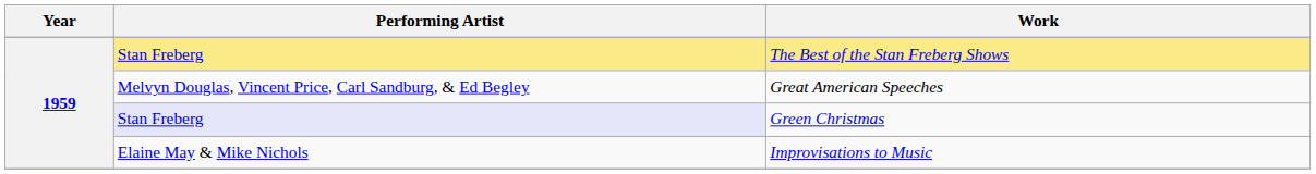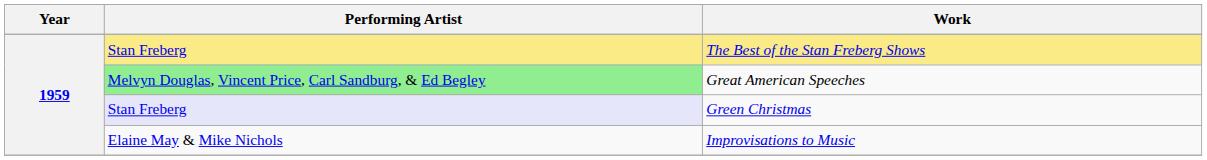Great American Speeches | Performing Artist: no background -> lightgreen background
